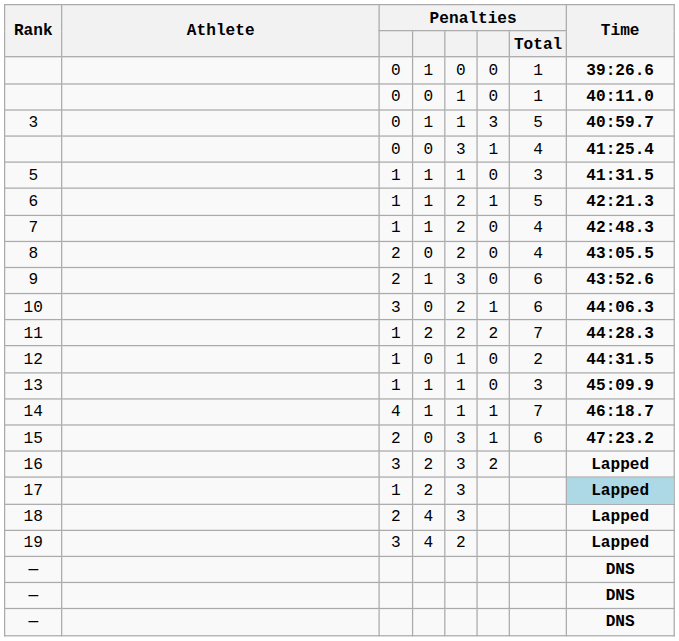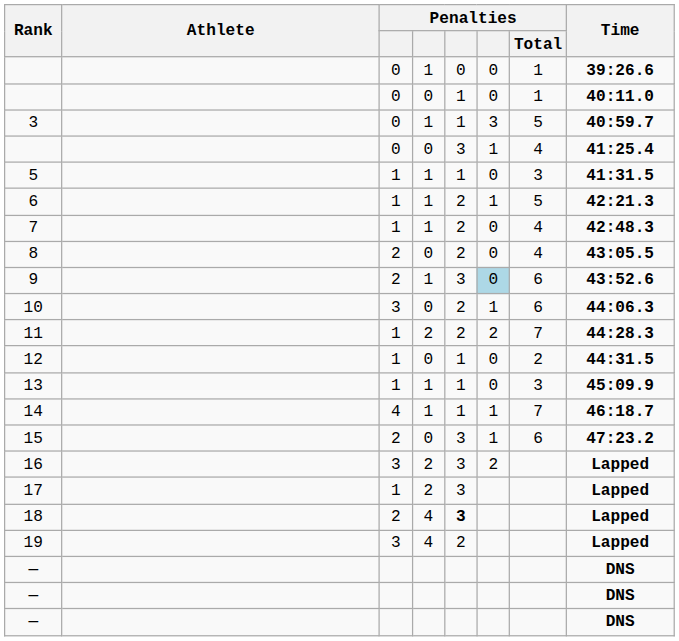9 | column 6: no background -> lightblue background
17 | Time: lightblue background -> no background
18 | column 5: normal -> bold
